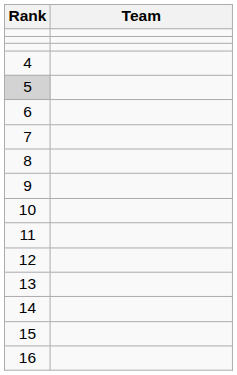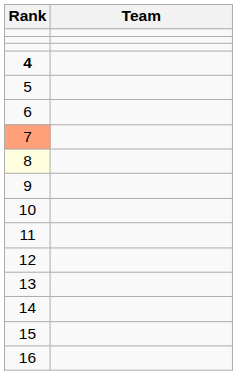row 5 | Rank: normal -> bold
row 6 | Rank: lightgrey background -> no background
row 8 | Rank: no background -> lightsalmon background
row 9 | Rank: no background -> lightyellow background
